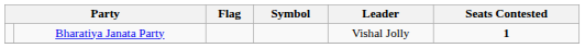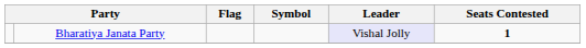Bharatiya Janata Party | Leader: no background -> lavender background
